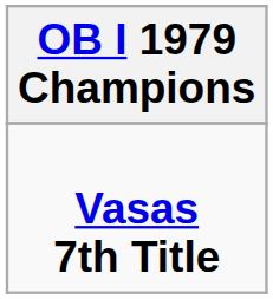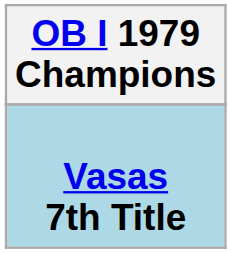row 2 | column 1: no background -> lightblue background
